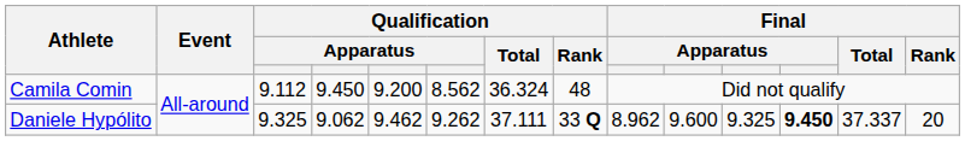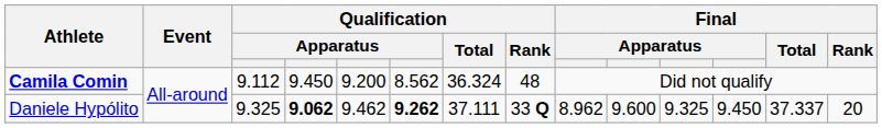row 4 | Athlete: normal -> bold
row 5 | column 4: normal -> bold
row 5 | column 6: normal -> bold
row 5 | column 12: bold -> normal
